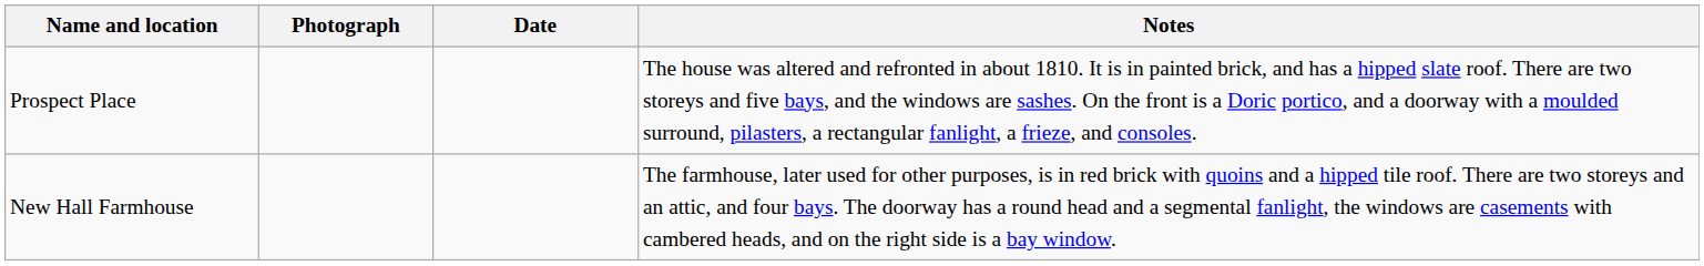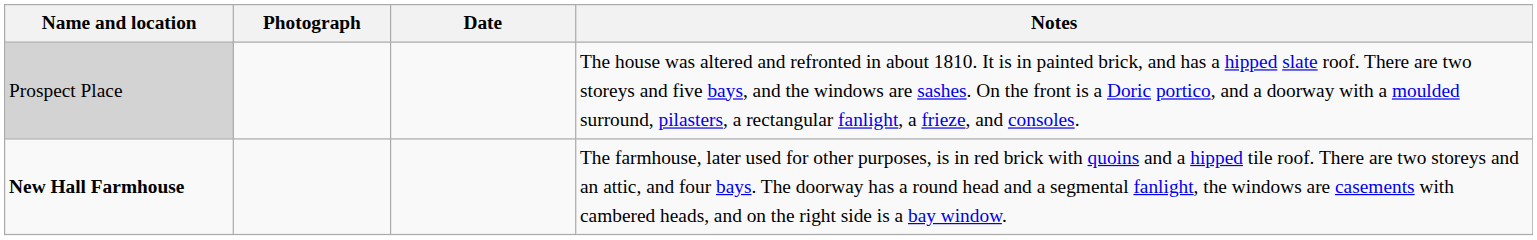Prospect Place | Name and location: no background -> lightgrey background
New Hall Farmhouse | Name and location: normal -> bold
